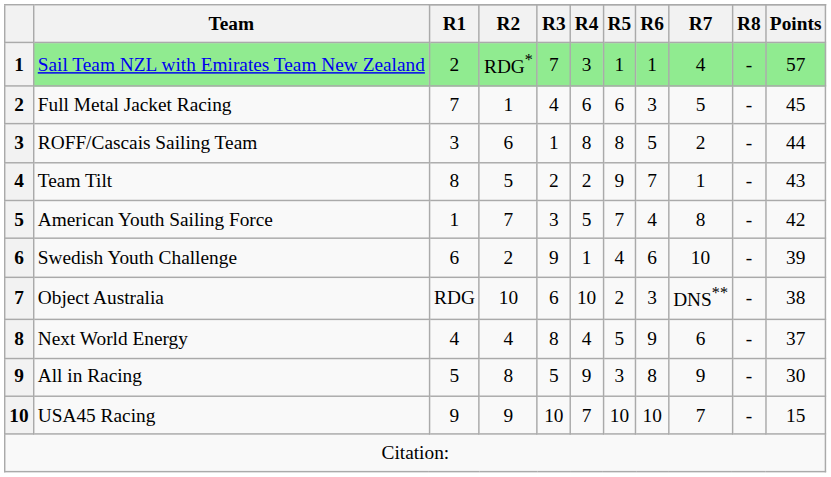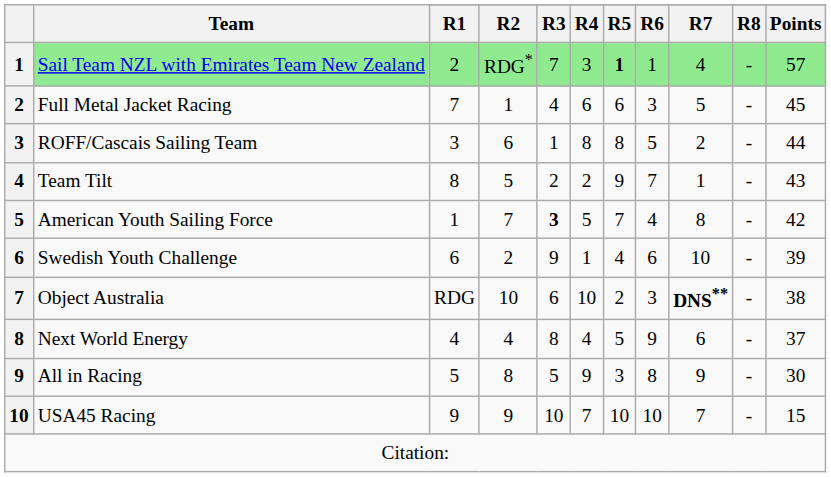Sail Team NZL with Emirates Team New Zealand | R5: normal -> bold
American Youth Sailing Force | R3: normal -> bold
Object Australia | R7: normal -> bold
